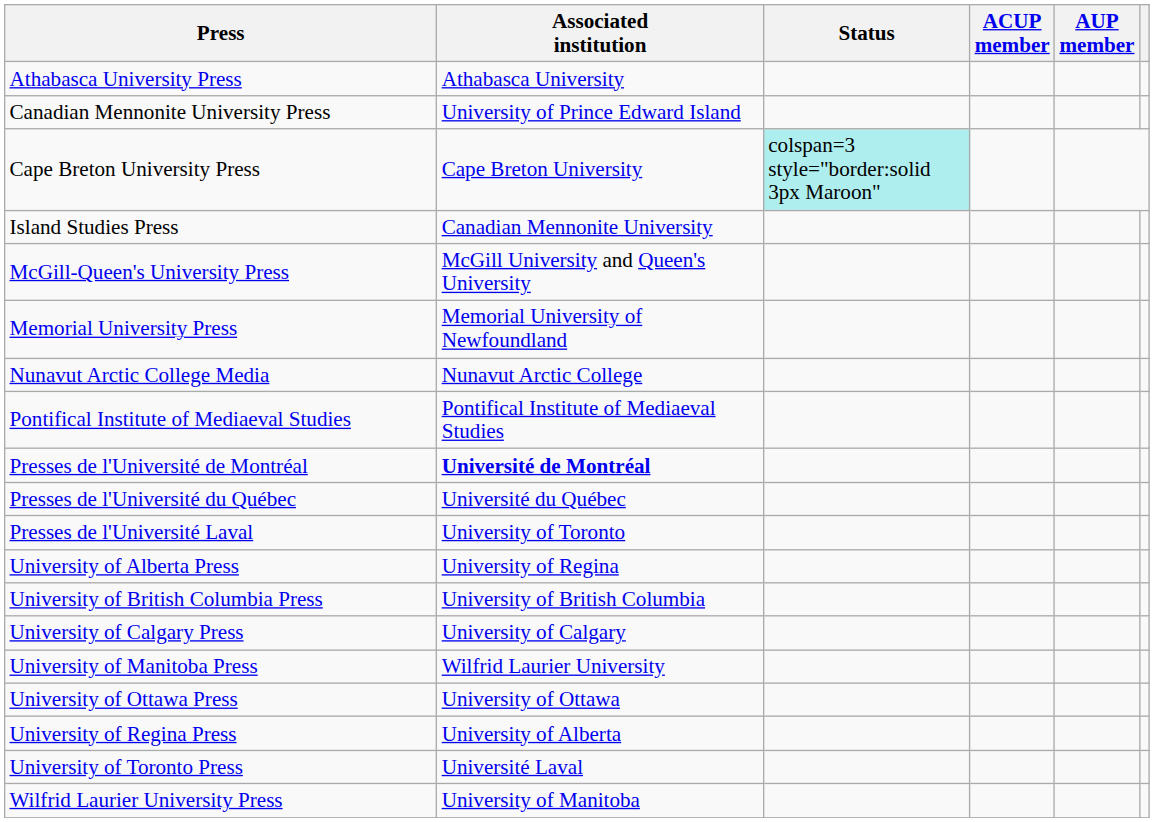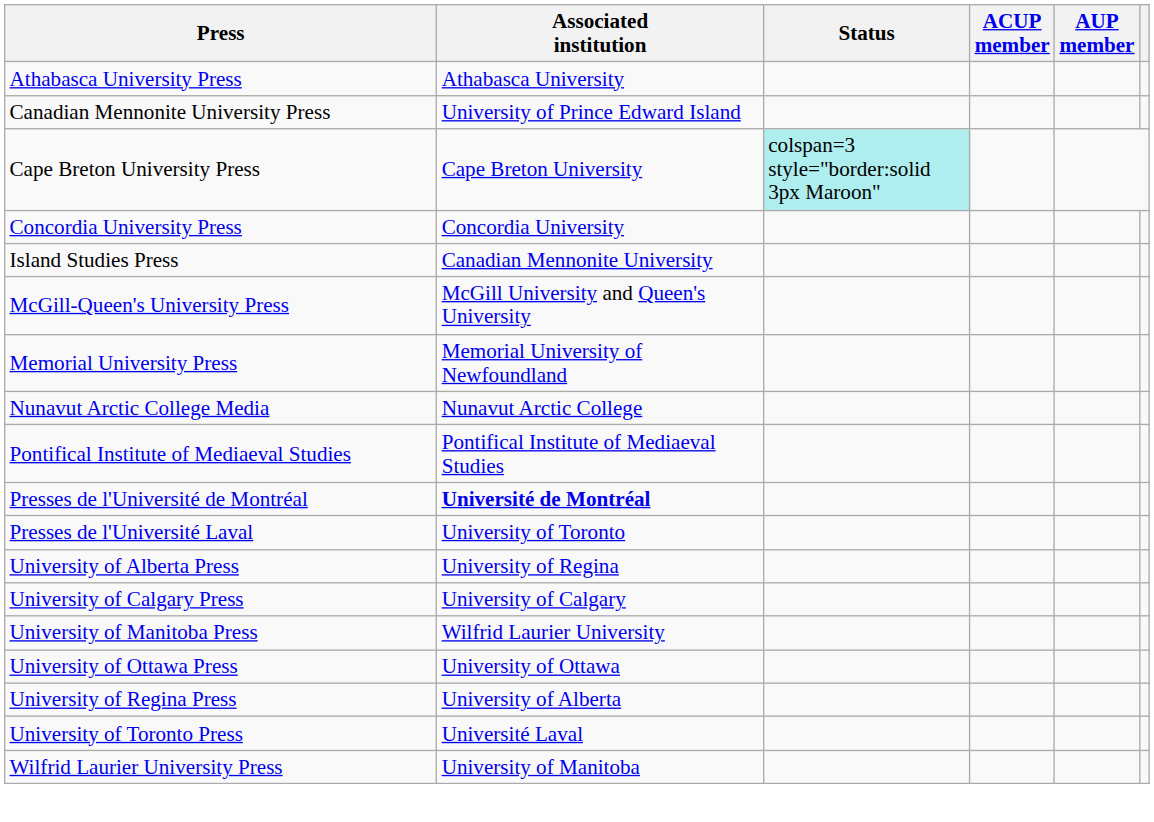+ row: Concordia University Press | Concordia University
- row: Presses de l'Université du Québec | Université du Québec
- row: University of British Columbia Press | University of British Columbia
